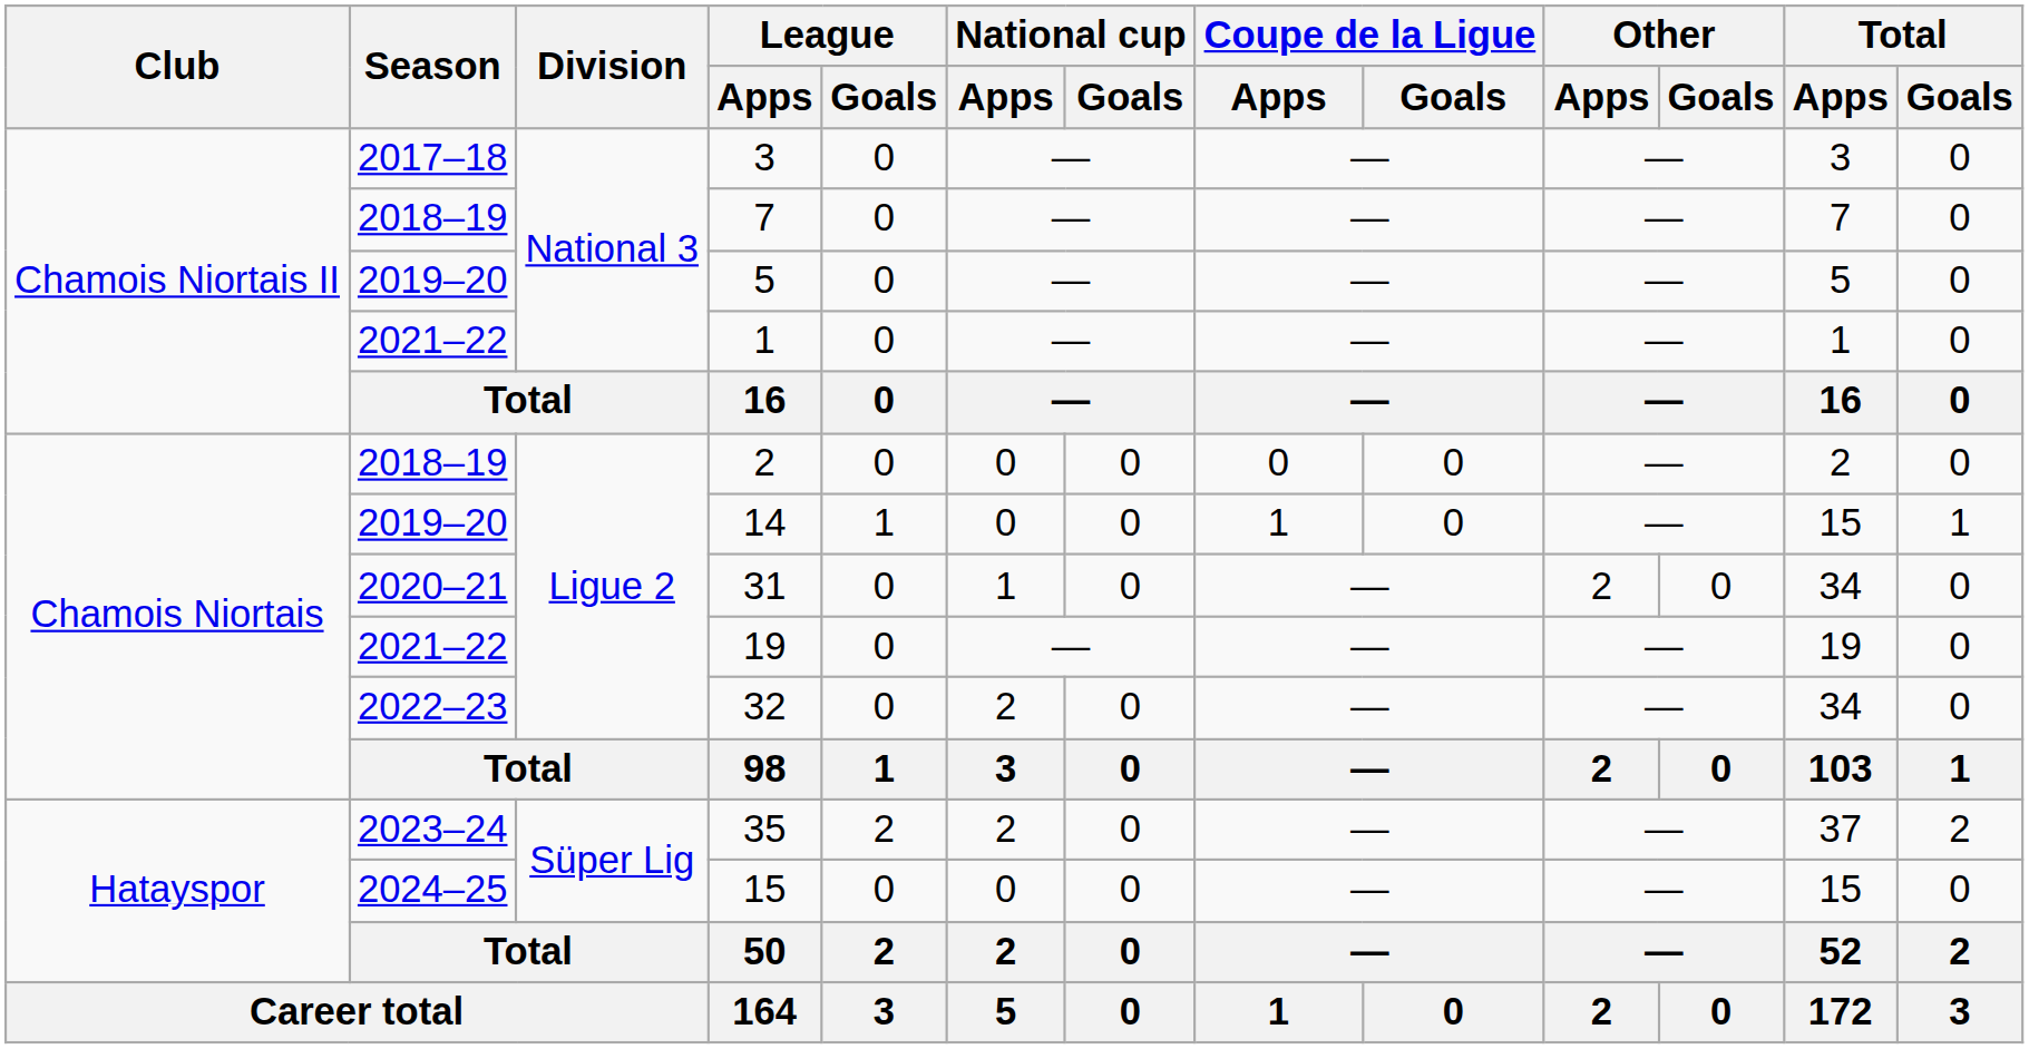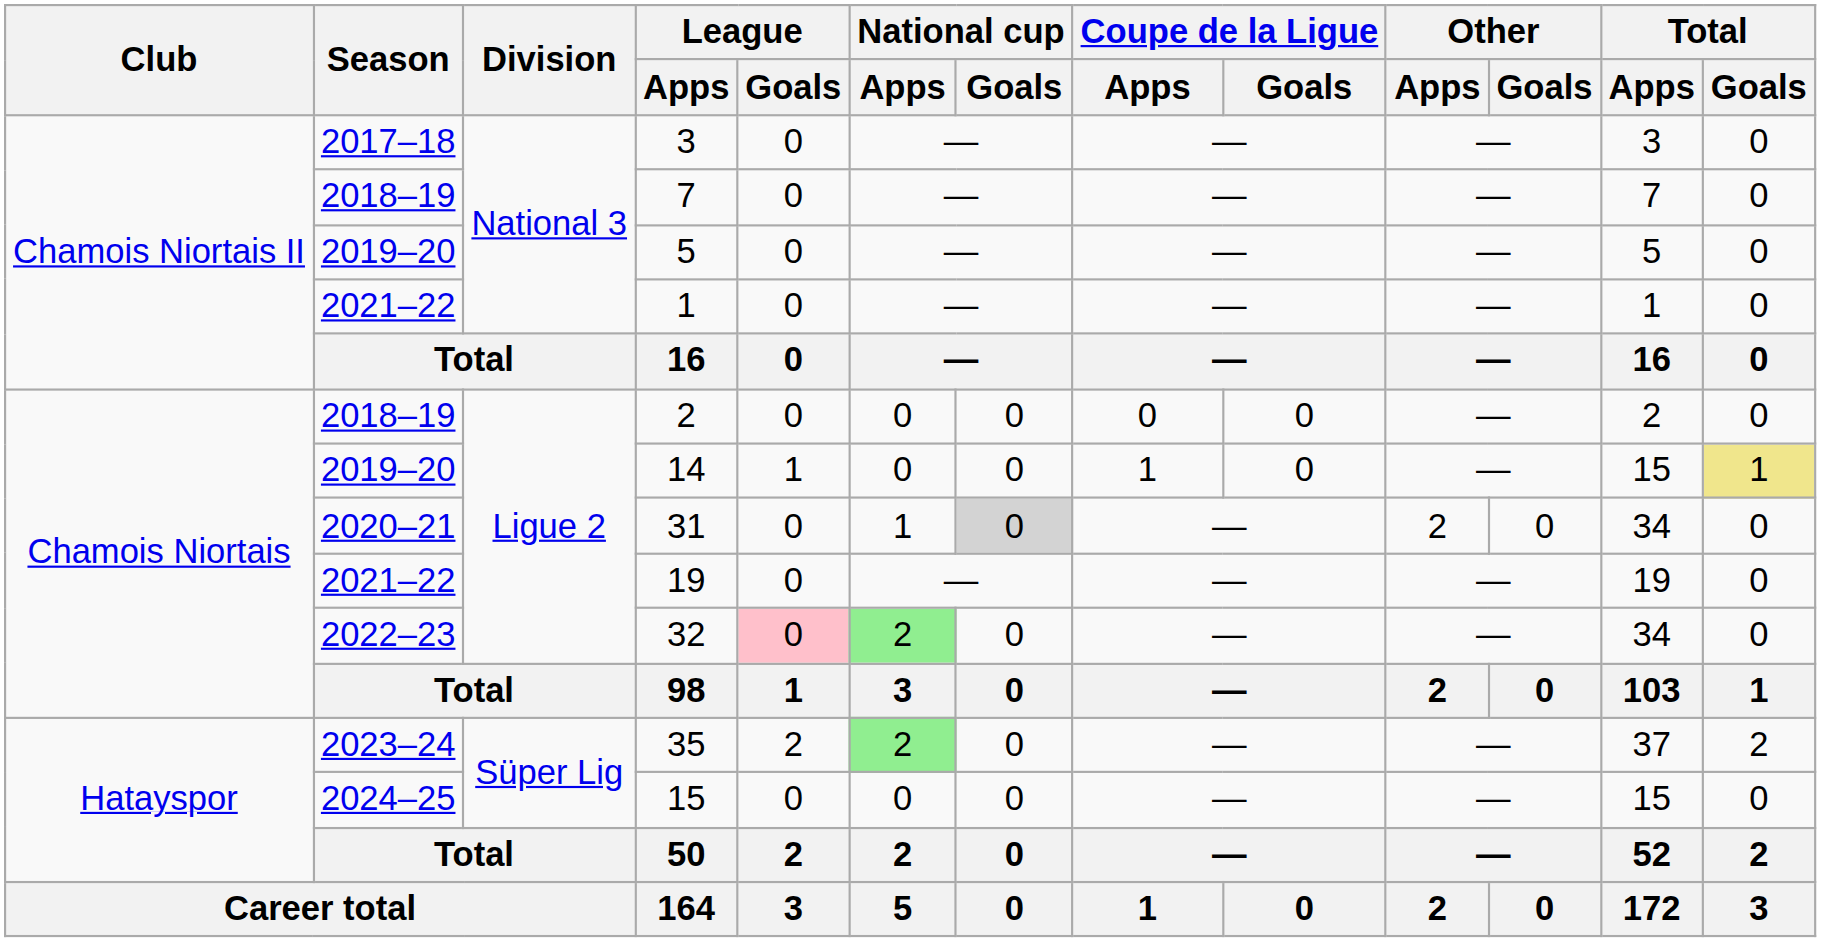14 | Total / Goals: no background -> khaki background
31 | National cup / Goals: no background -> lightgrey background
32 | League / Goals: no background -> pink background
32 | National cup / Apps: no background -> lightgreen background
35 | National cup / Apps: no background -> lightgreen background
